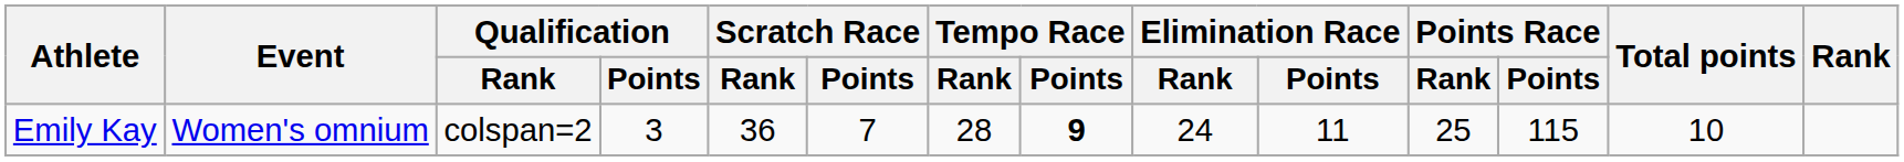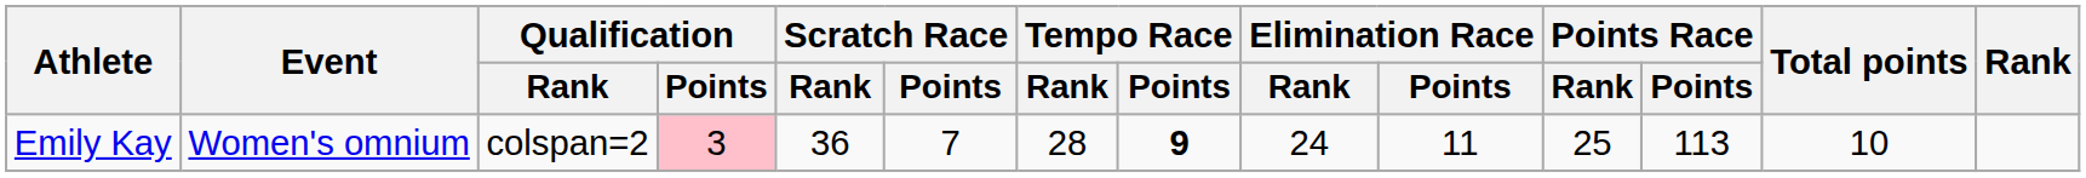Emily Kay | Qualification / Points: no background -> pink background
Emily Kay | Points Race / Points: 115 -> 113
